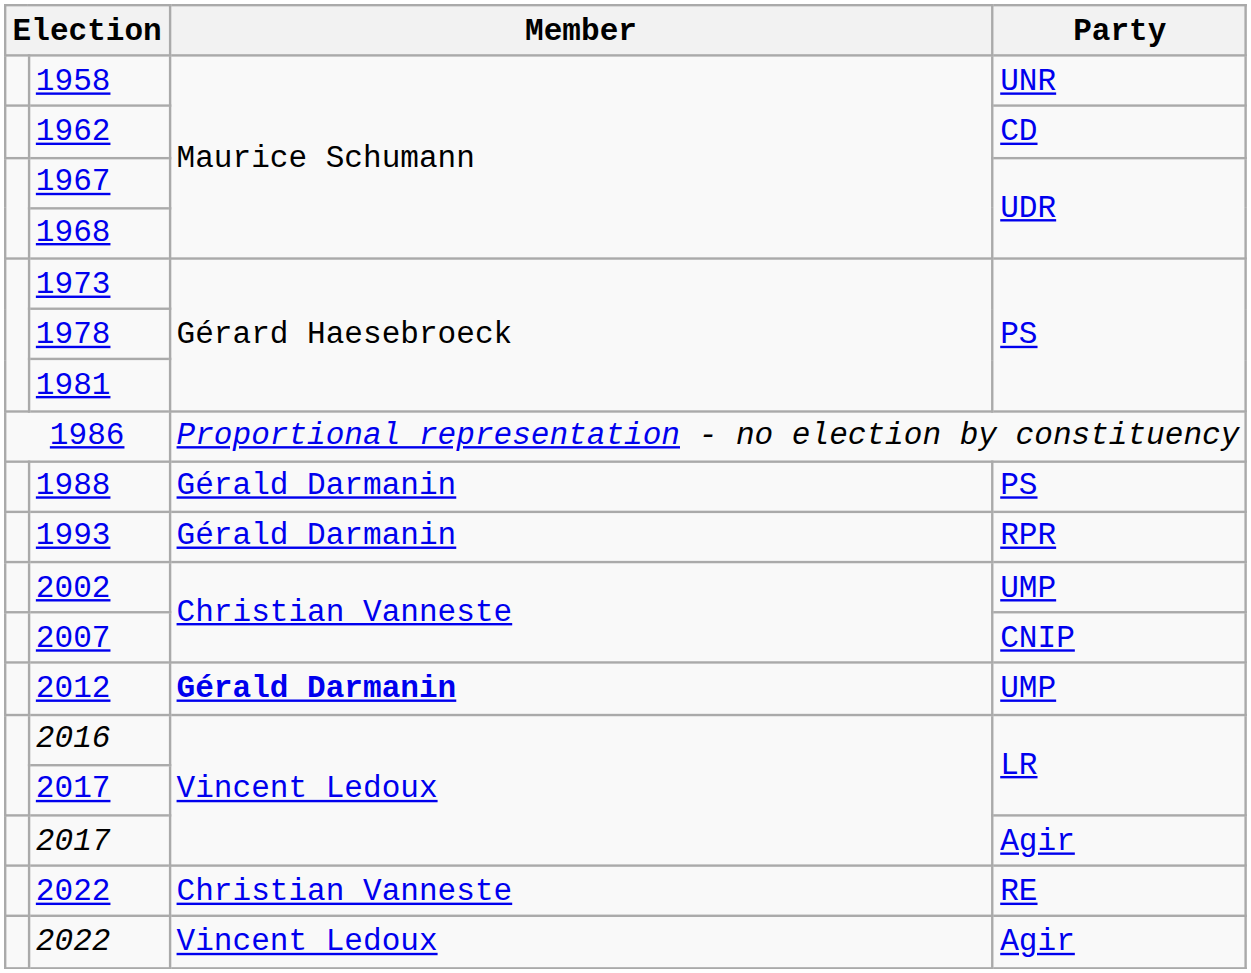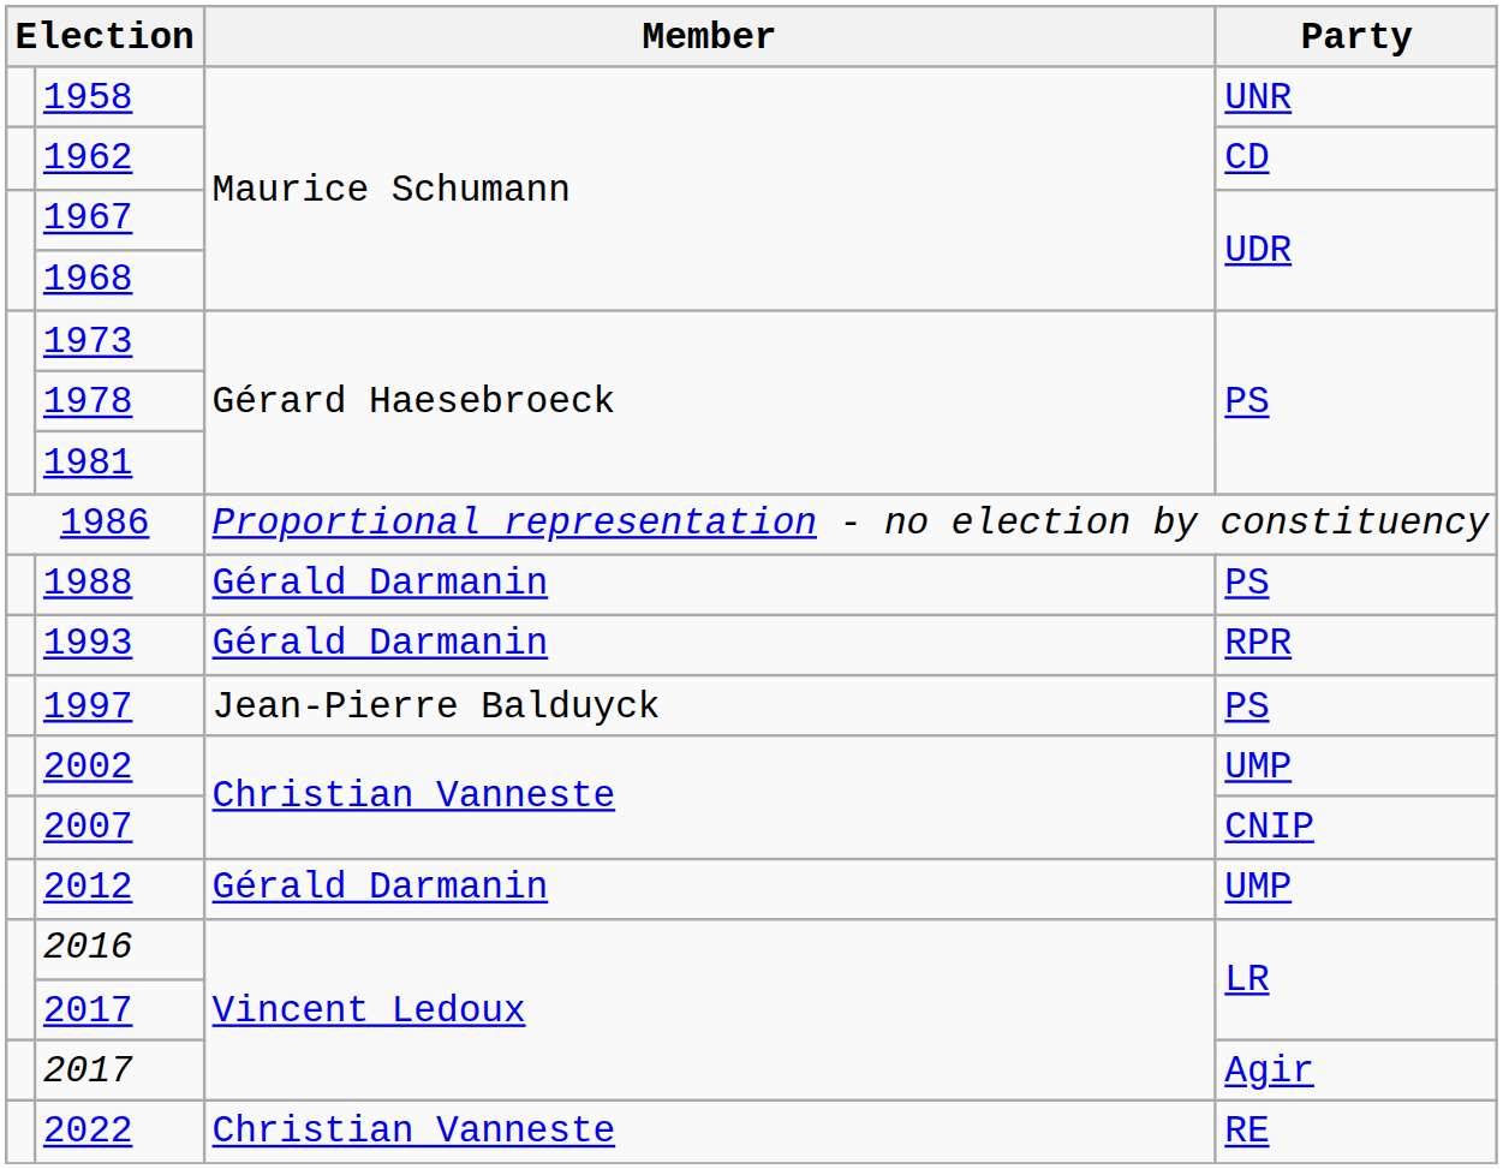+ row: 1997 | Jean-Pierre Balduyck | PS
2012 | Member: bold -> normal
- row: 2022 | Vincent Ledoux | Agir
